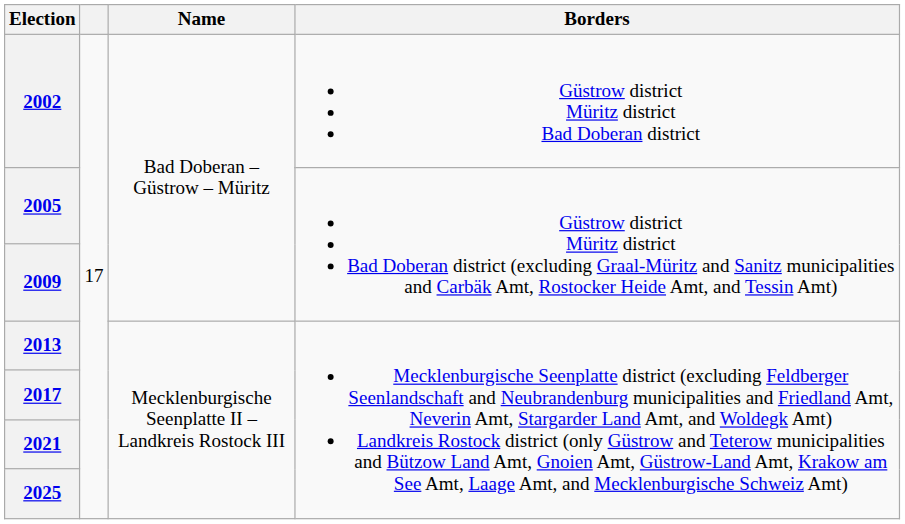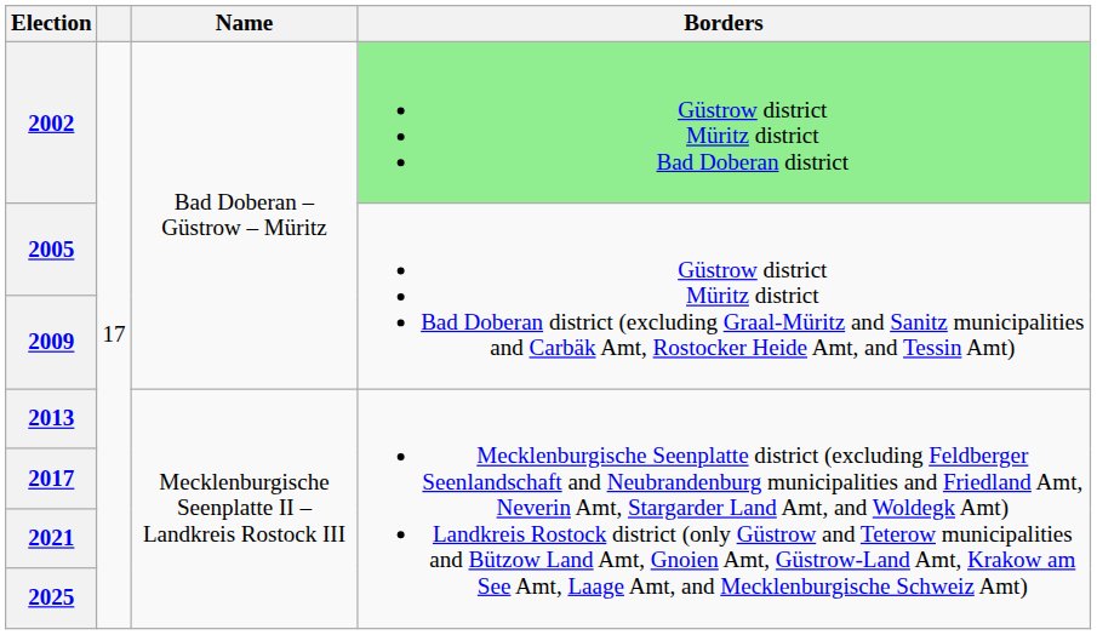2002 | Borders: no background -> lightgreen background
